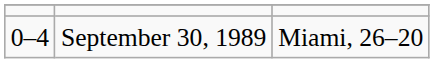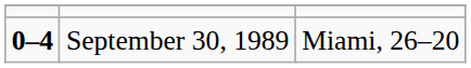September 30, 1989 | column 1: normal -> bold
